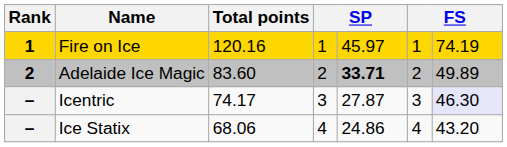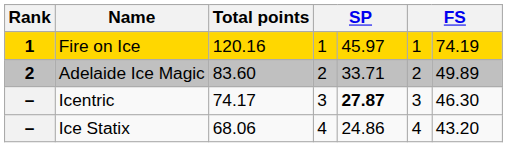Adelaide Ice Magic | column 5: bold -> normal
Icentric | column 5: normal -> bold
Icentric | column 7: lavender background -> no background
